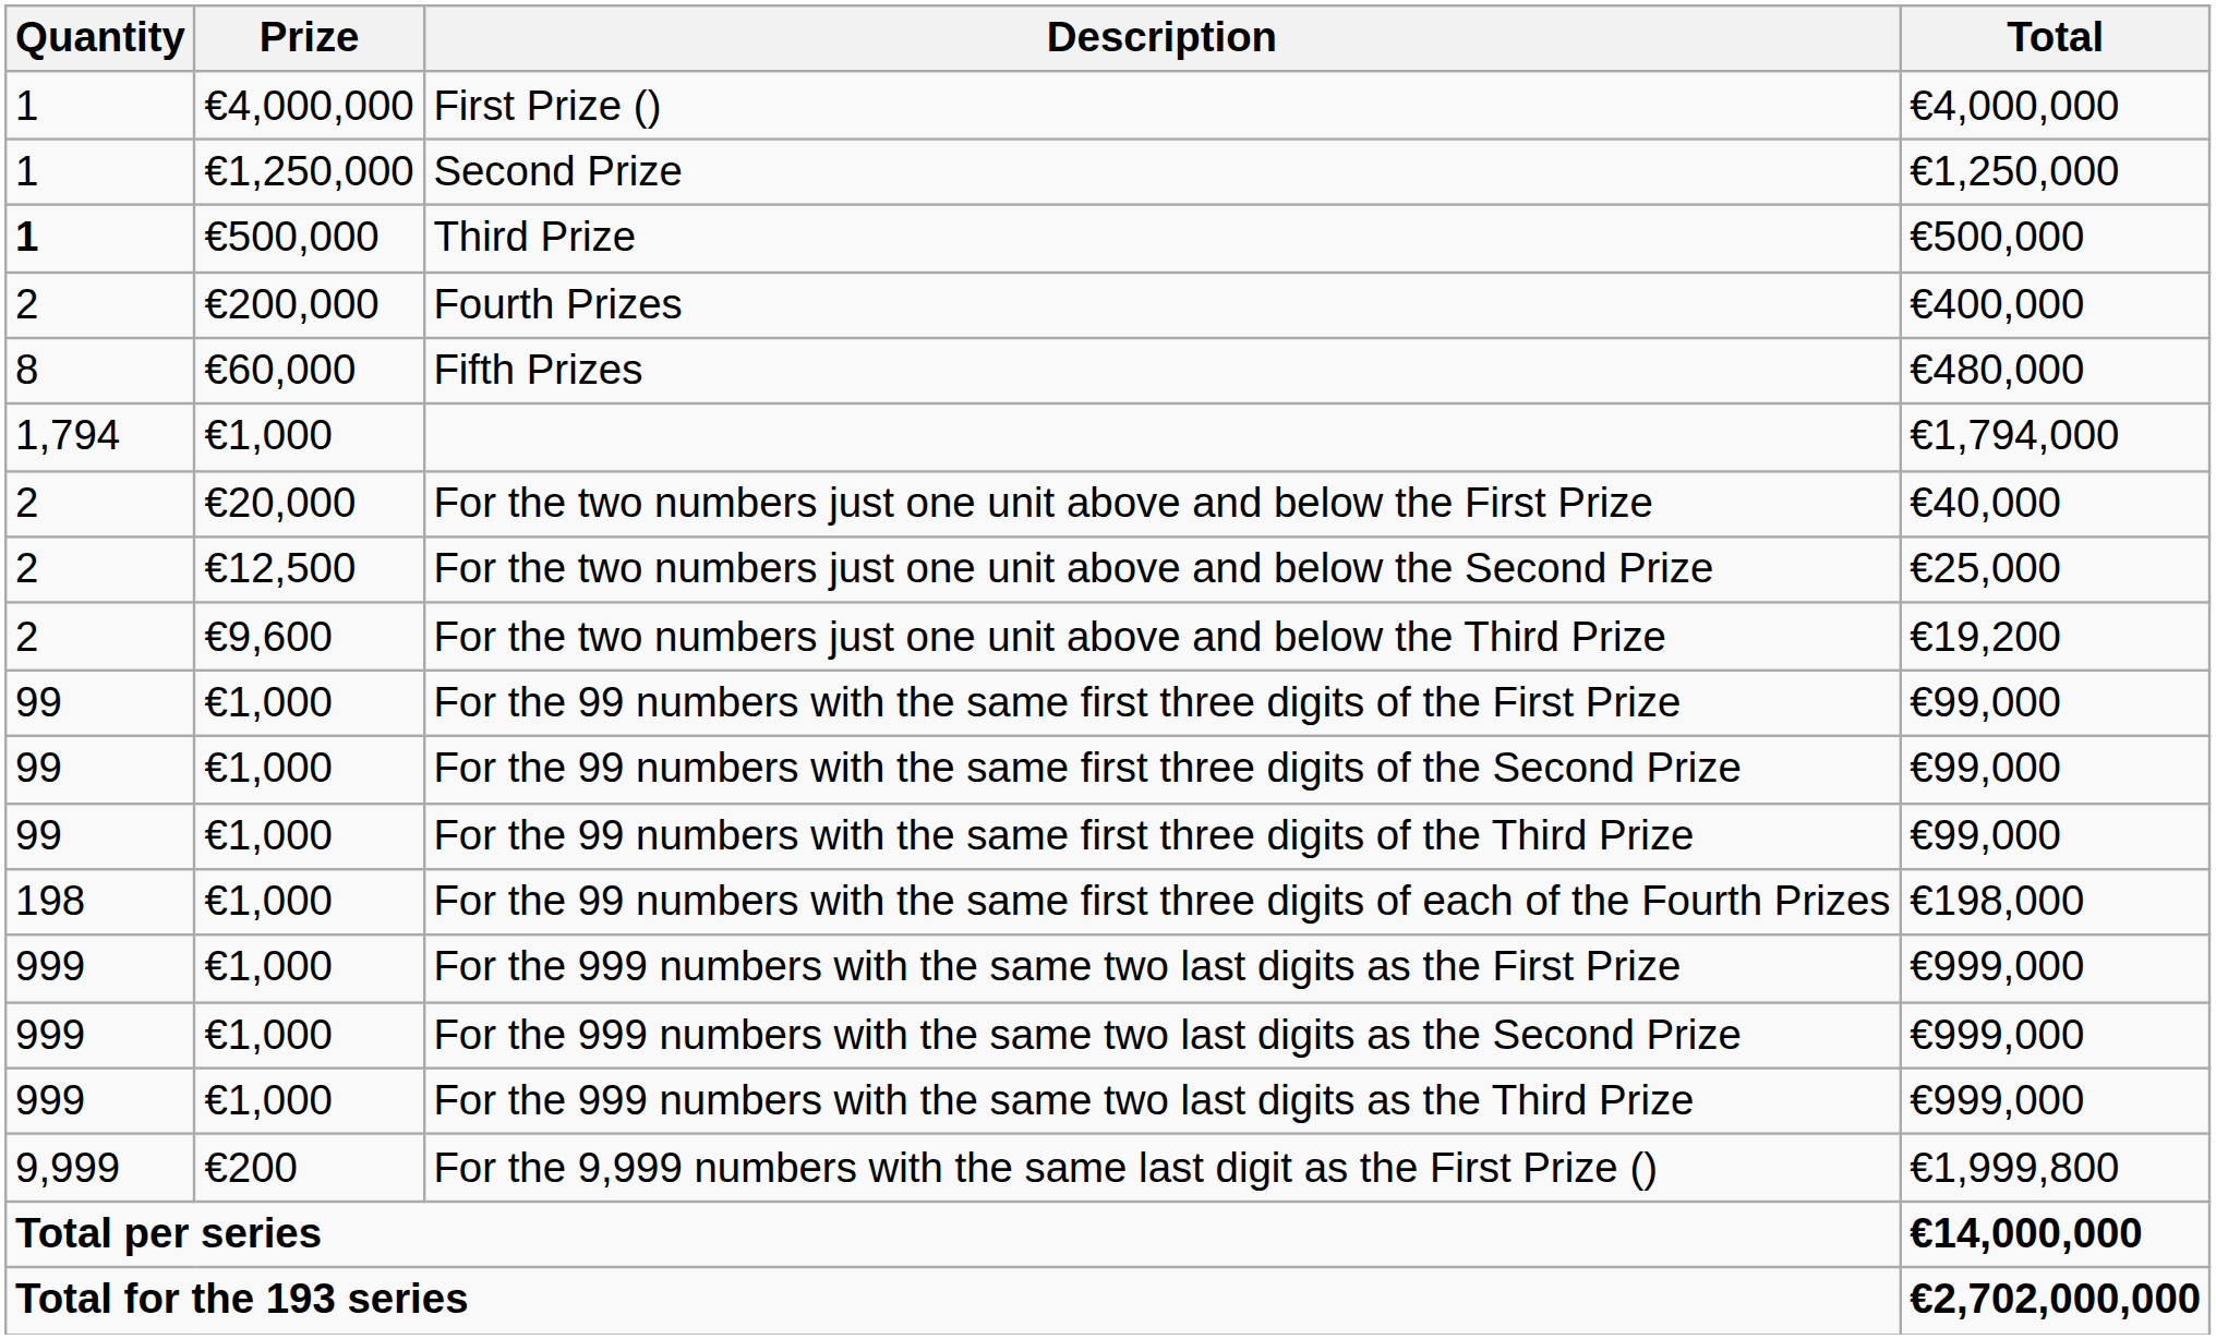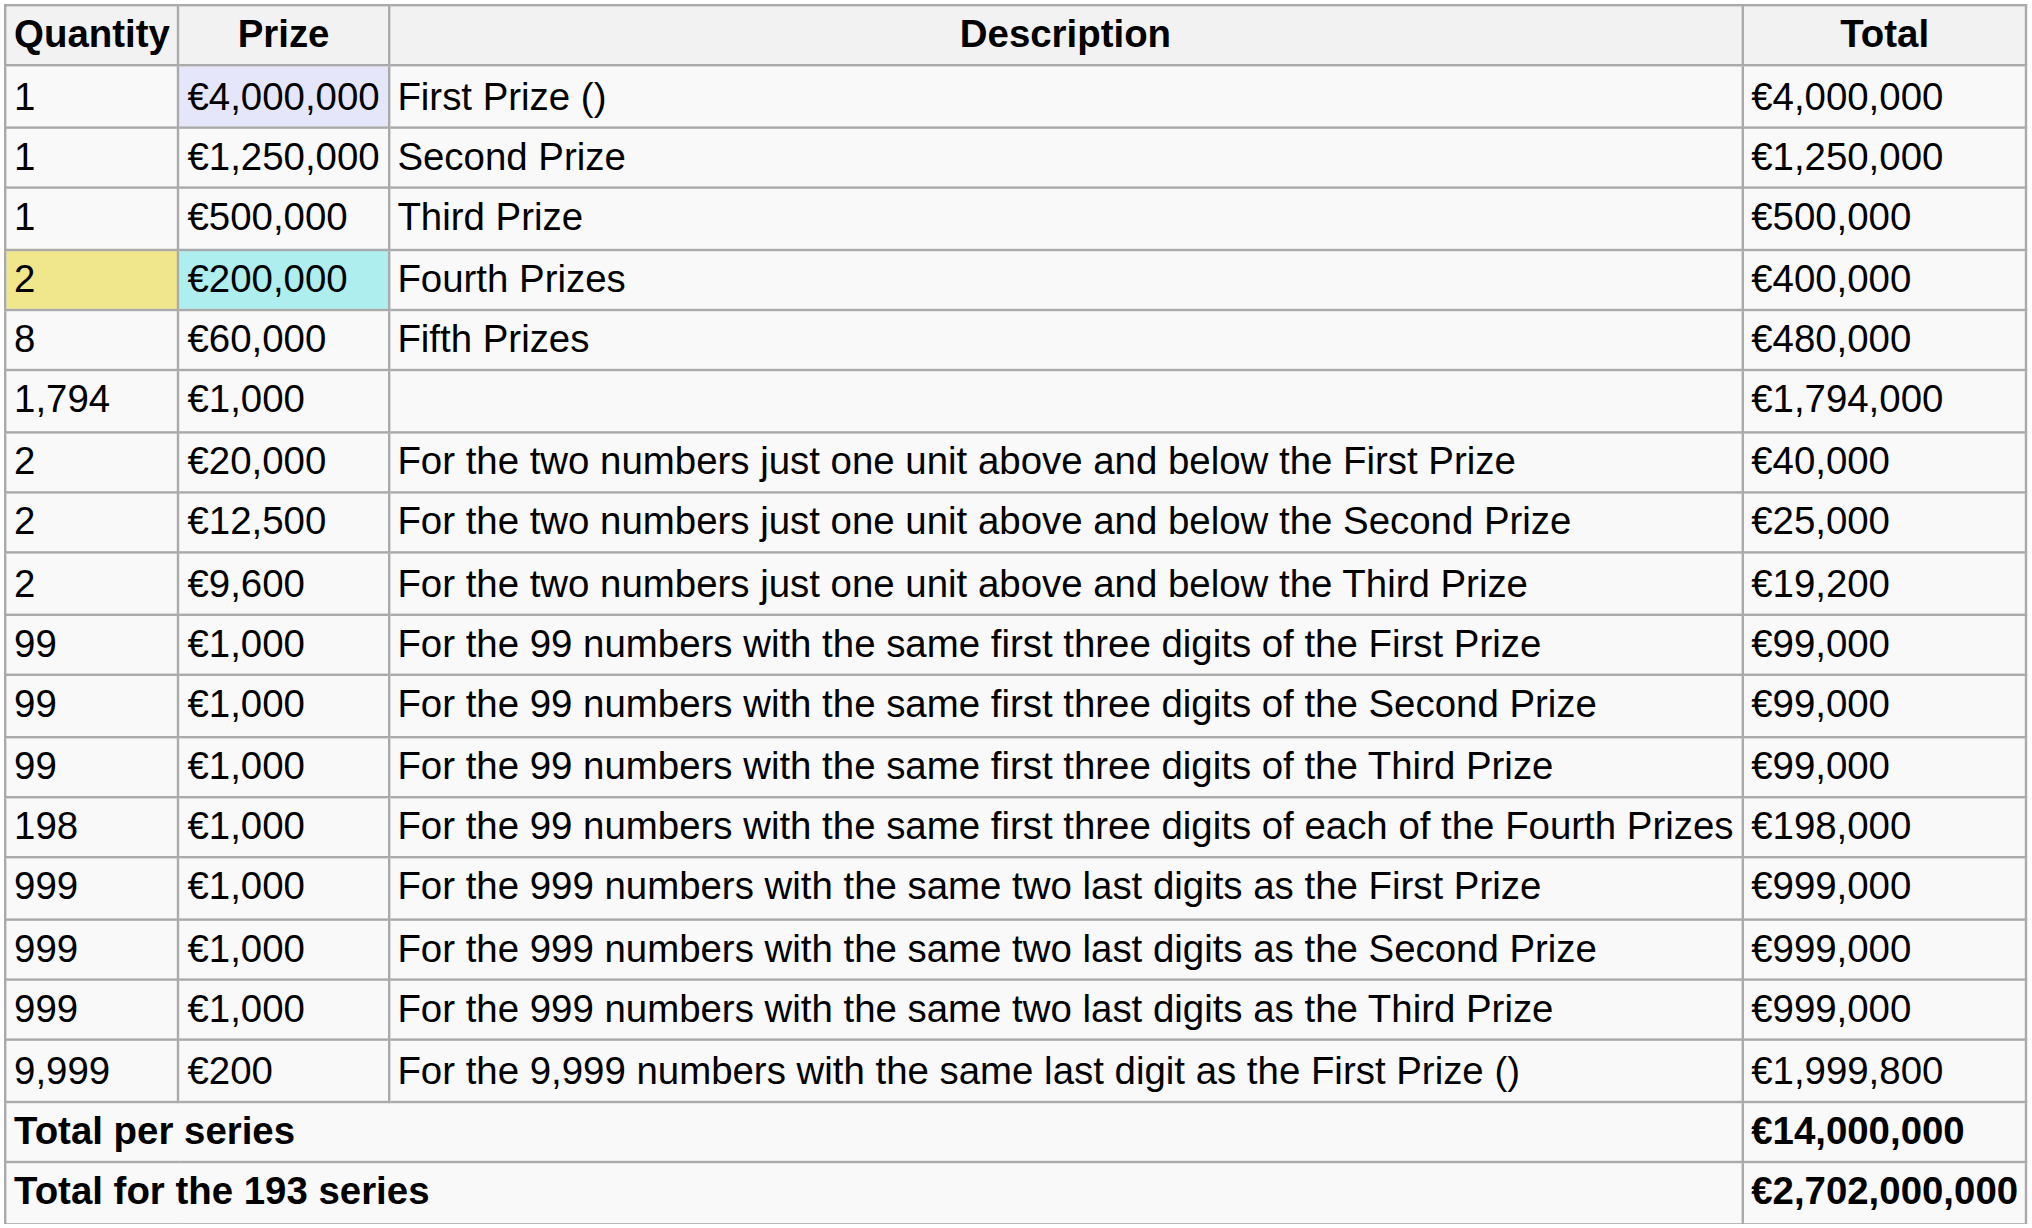First Prize () | Prize: no background -> lavender background
Third Prize | Quantity: bold -> normal
Fourth Prizes | Quantity: no background -> khaki background
Fourth Prizes | Prize: no background -> paleturquoise background
